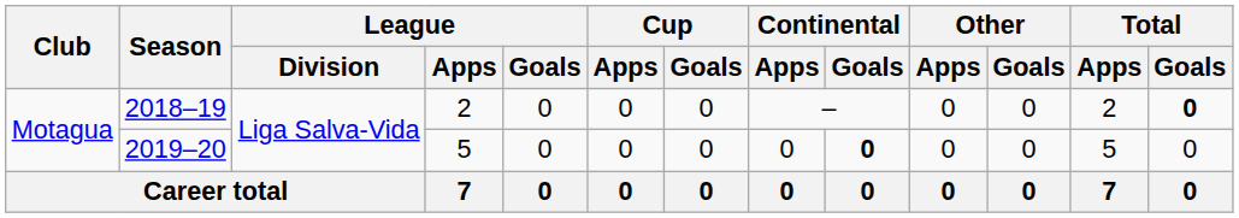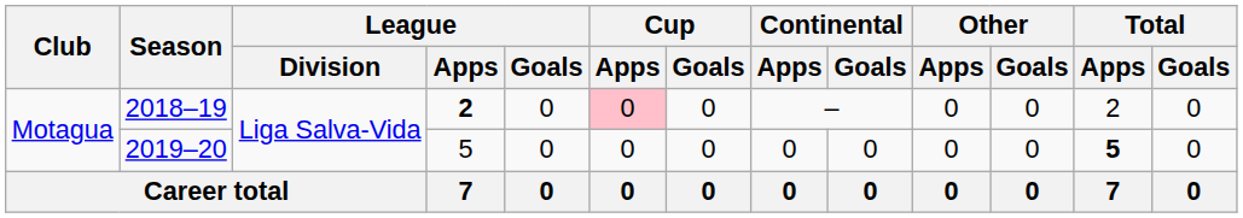2018–19 | League / Apps: normal -> bold
2018–19 | Cup / Apps: no background -> pink background
2018–19 | Total / Goals: bold -> normal
2019–20 | Continental / Goals: bold -> normal
2019–20 | Total / Apps: normal -> bold
